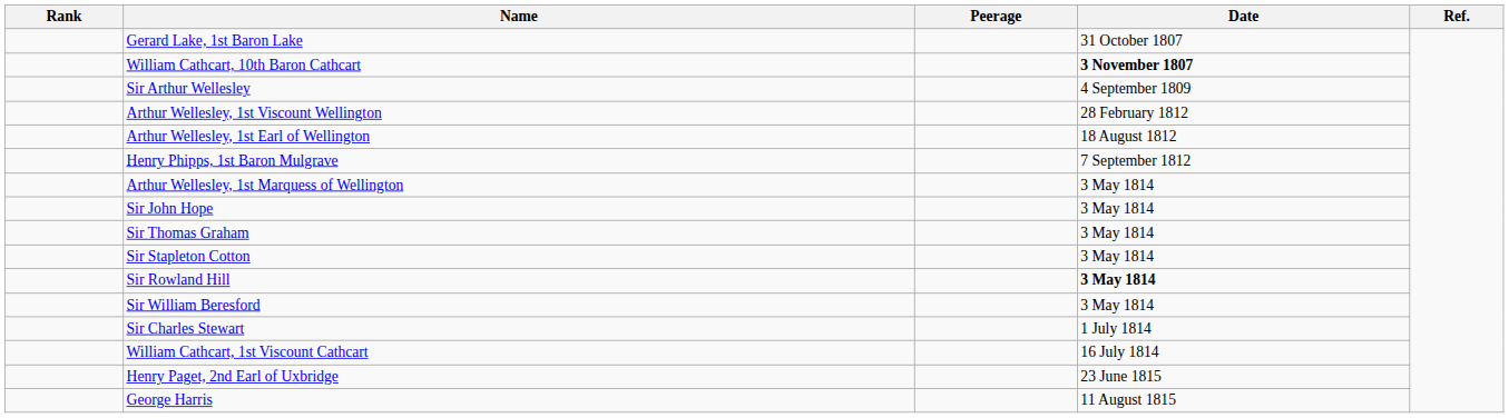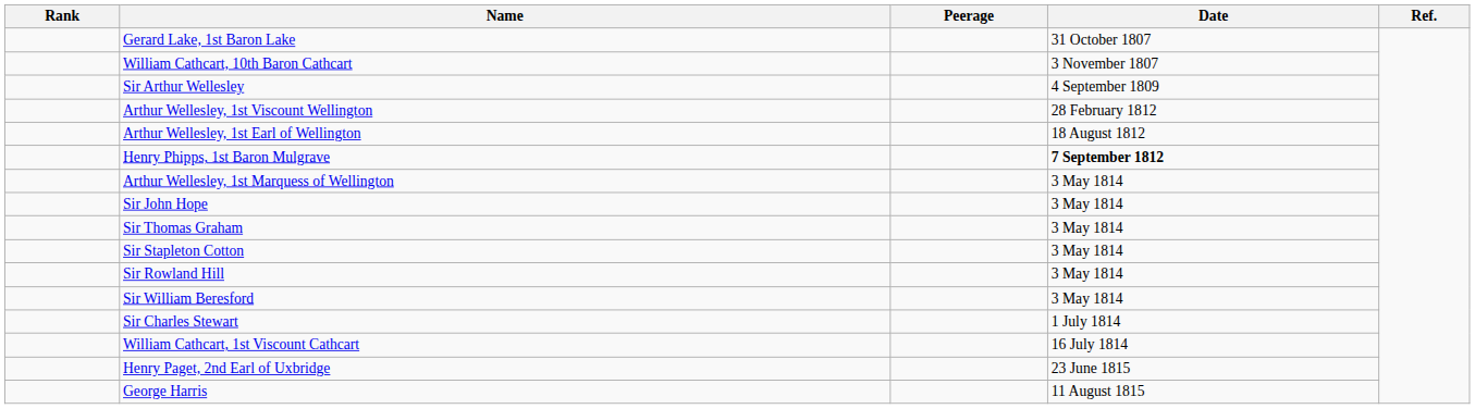William Cathcart, 10th Baron Cathcart | Date: bold -> normal
Henry Phipps, 1st Baron Mulgrave | Date: normal -> bold
Sir Rowland Hill | Date: bold -> normal
